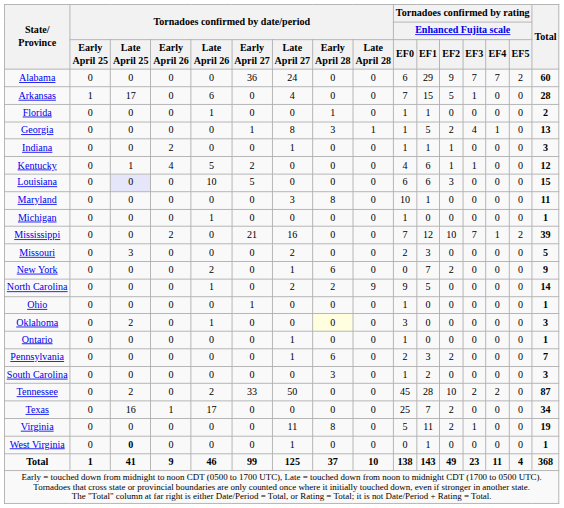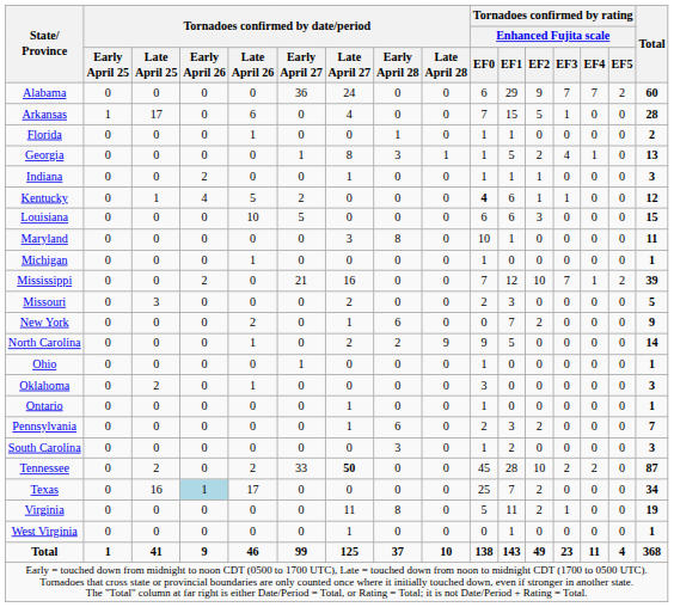Kentucky | Tornadoes confirmed by rating / Enhanced Fujita scale / EF0: normal -> bold
Louisiana | Tornadoes confirmed by date/period / Late April 25: lavender background -> no background
Oklahoma | Tornadoes confirmed by date/period / Early April 28: lightyellow background -> no background
Tennessee | Tornadoes confirmed by date/period / Late April 27: normal -> bold
Texas | Tornadoes confirmed by date/period / Early April 26: no background -> lightblue background
West Virginia | Tornadoes confirmed by date/period / Late April 25: bold -> normal
